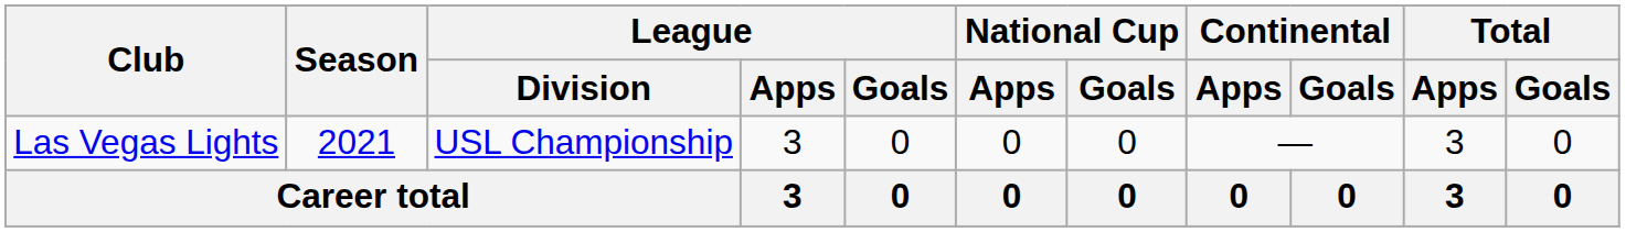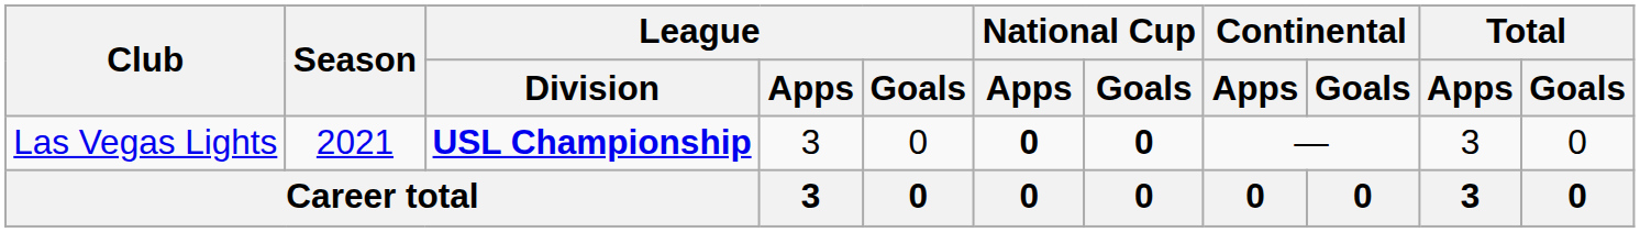Las Vegas Lights | League / Division: normal -> bold
Las Vegas Lights | National Cup / Apps: normal -> bold
Las Vegas Lights | National Cup / Goals: normal -> bold
